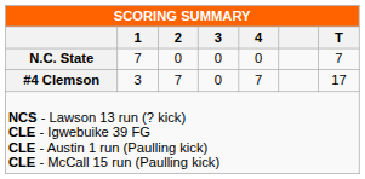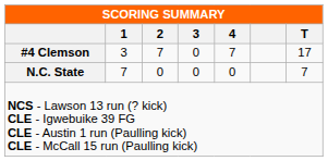rows swapped: #4 Clemson <-> N.C. State
